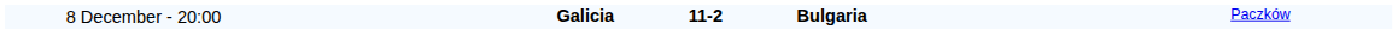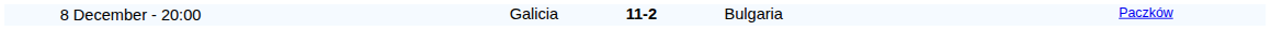Galicia | column 2: bold -> normal
Galicia | column 4: bold -> normal
